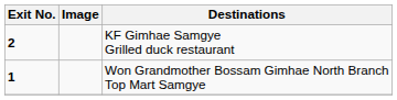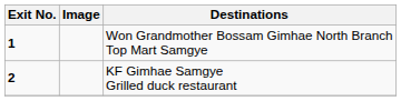rows swapped: Won Grandmother Bossam Gimhae North Branch Top Mart Samgye <-> KF Gimhae Samgye Grilled duck restaurant
